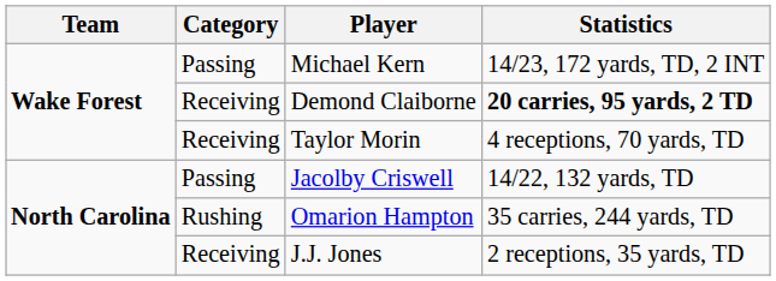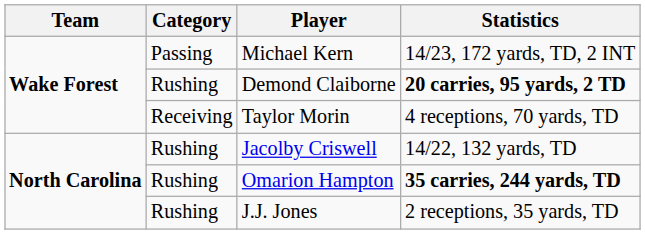Demond Claiborne | Category: Receiving -> Rushing
Jacolby Criswell | Category: Passing -> Rushing
Omarion Hampton | Statistics: normal -> bold
J.J. Jones | Category: Receiving -> Rushing
